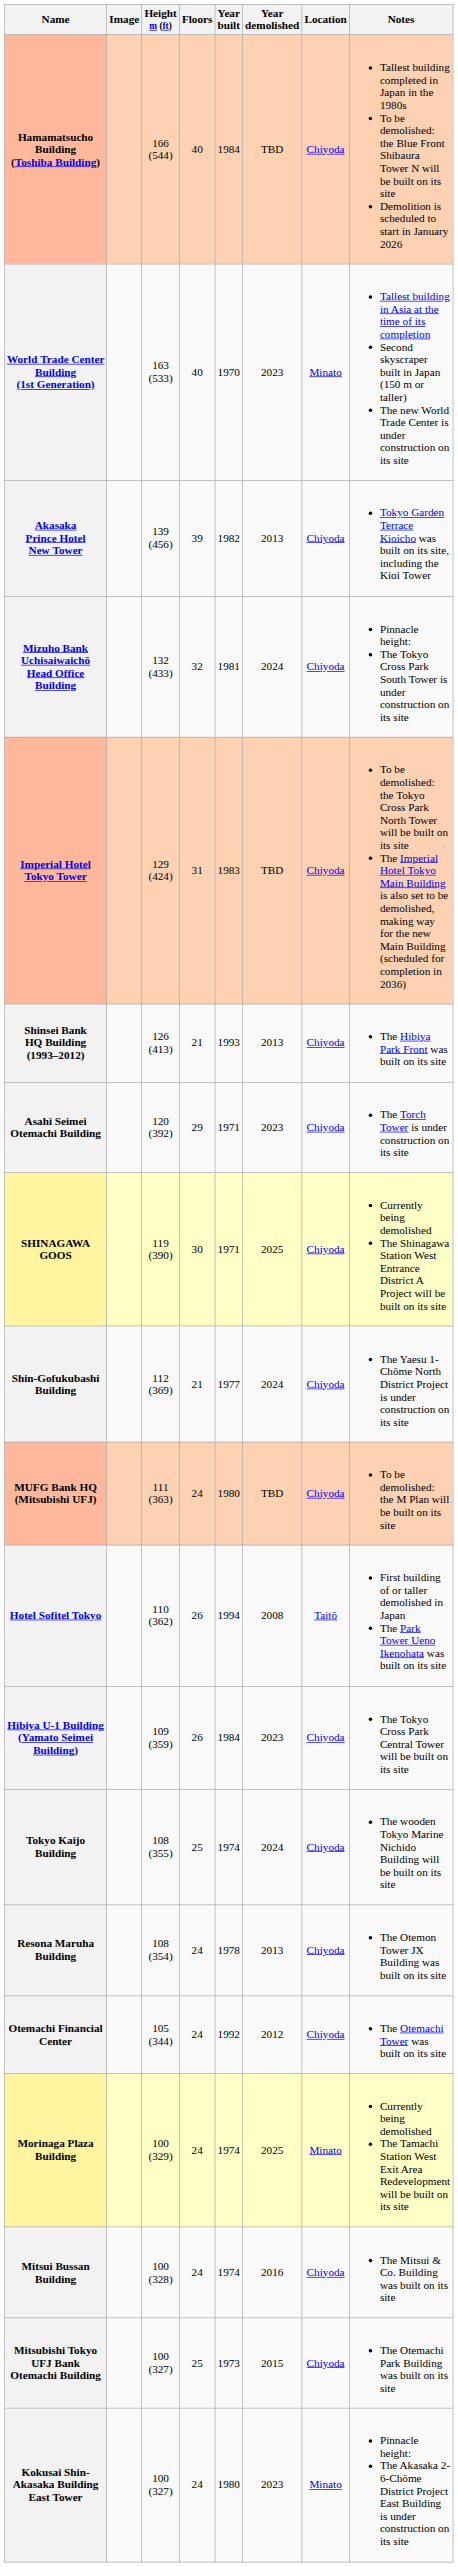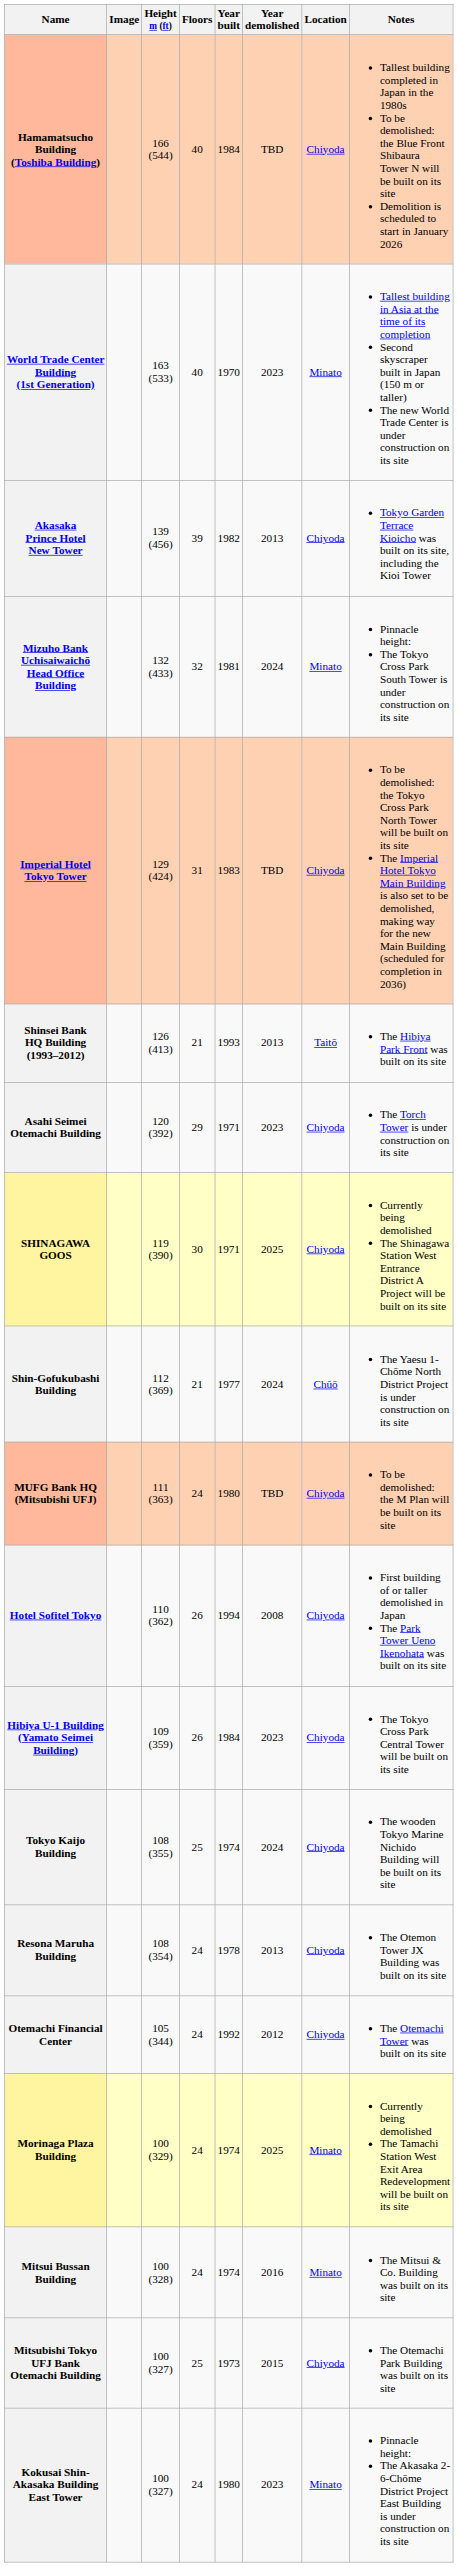Mizuho Bank Uchisaiwaichō Head Office Building | Location: Chiyoda -> Minato
Shinsei Bank HQ Building (1993–2012) | Location: Chiyoda -> Taitō
Shin-Gofukubashi Building | Location: Chiyoda -> Chūō
Hotel Sofitel Tokyo | Location: Taitō -> Chiyoda
Mitsui Bussan Building | Location: Chiyoda -> Minato
